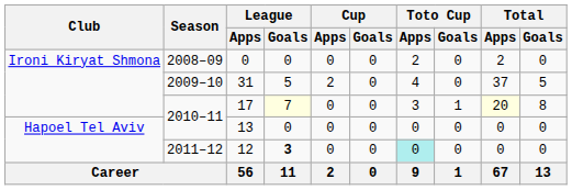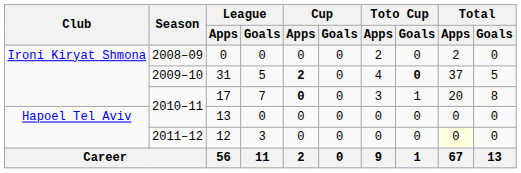31 | Cup / Apps: normal -> bold
31 | Toto Cup / Goals: normal -> bold
17 | League / Goals: lightyellow background -> no background
17 | Cup / Apps: normal -> bold
17 | Total / Apps: lightyellow background -> no background
12 | League / Goals: bold -> normal
12 | Toto Cup / Apps: paleturquoise background -> no background
12 | Total / Apps: no background -> lightyellow background
